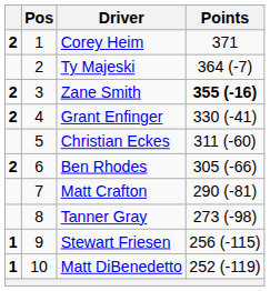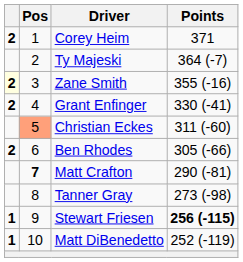Zane Smith | column 1: no background -> lightyellow background
Zane Smith | Points: bold -> normal
Christian Eckes | Pos: no background -> lightsalmon background
Matt Crafton | Pos: normal -> bold
Stewart Friesen | Points: normal -> bold
